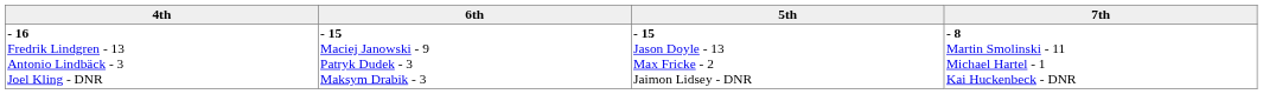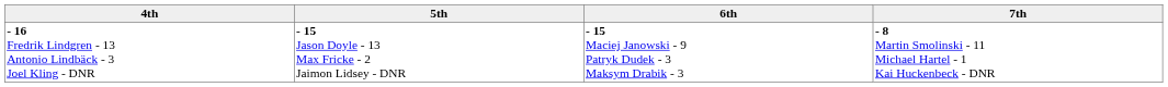columns swapped: 5th <-> 6th
